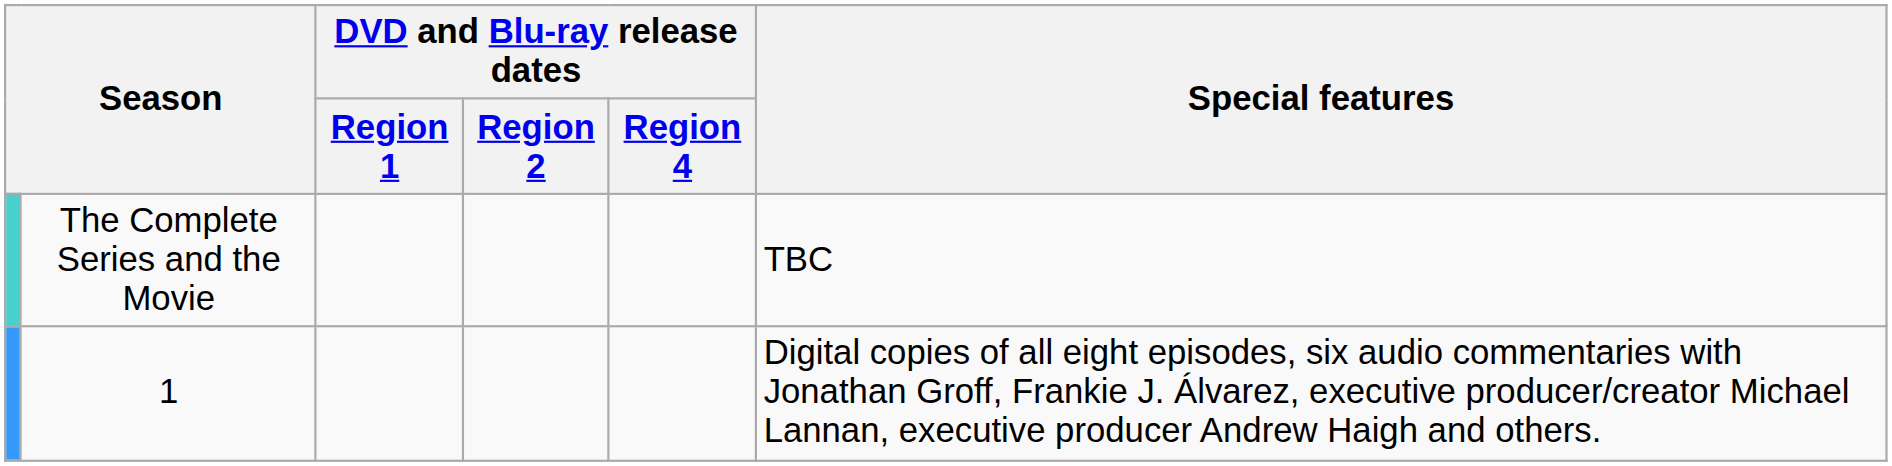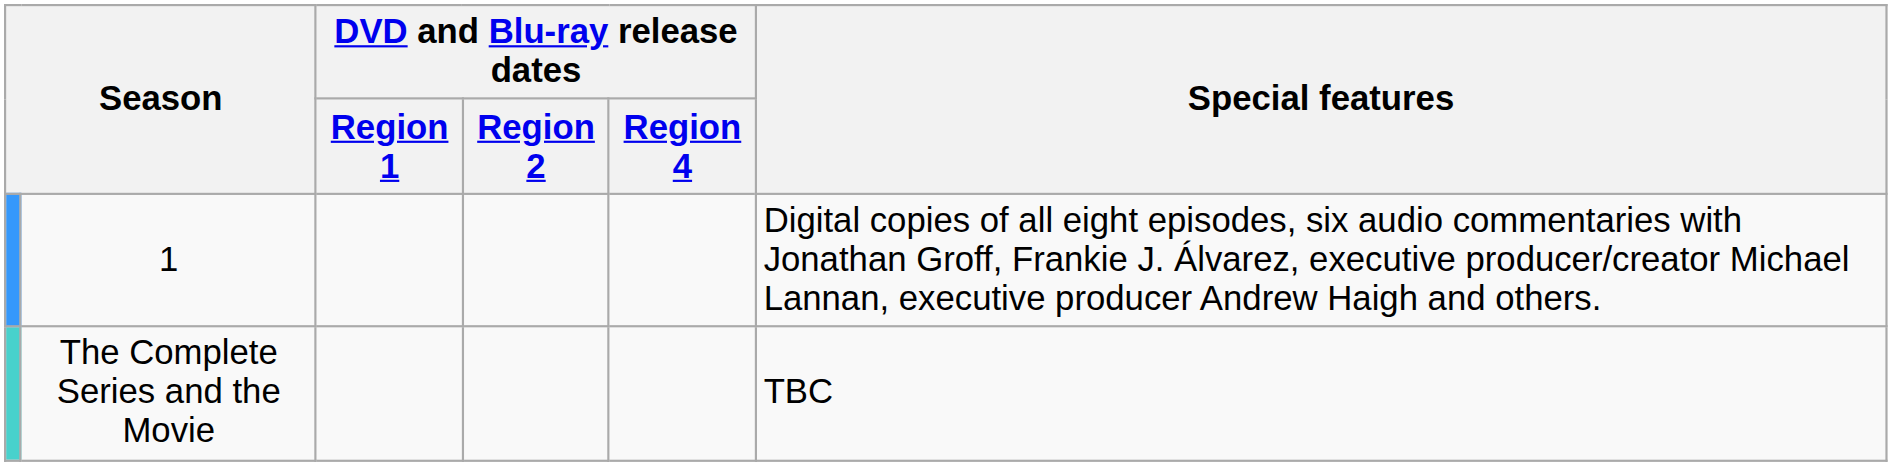rows swapped: 1 <-> The Complete Series and the Movie
